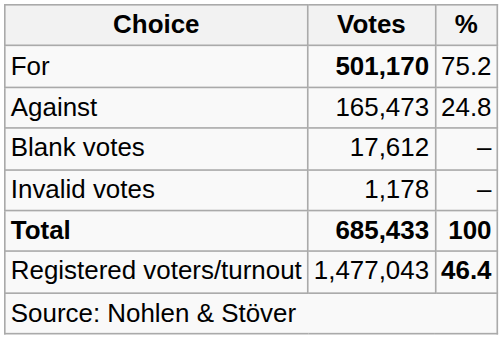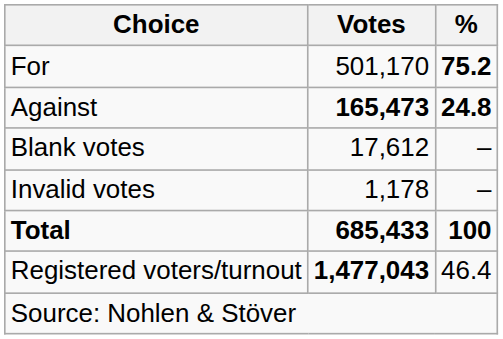For | Votes: bold -> normal
For | %: normal -> bold
Against | Votes: normal -> bold
Against | %: normal -> bold
Registered voters/turnout | Votes: normal -> bold
Registered voters/turnout | %: bold -> normal
